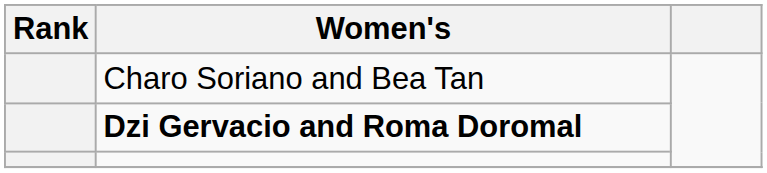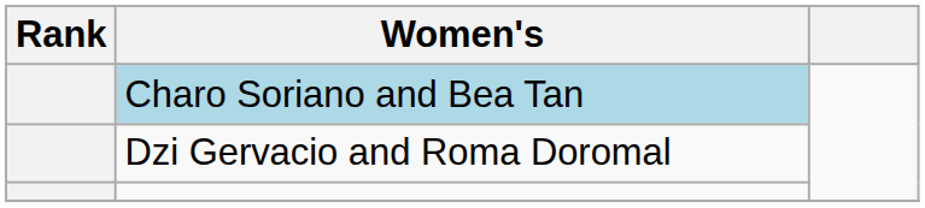Charo Soriano and Bea Tan | Women's: no background -> lightblue background
Dzi Gervacio and Roma Doromal | Women's: bold -> normal
